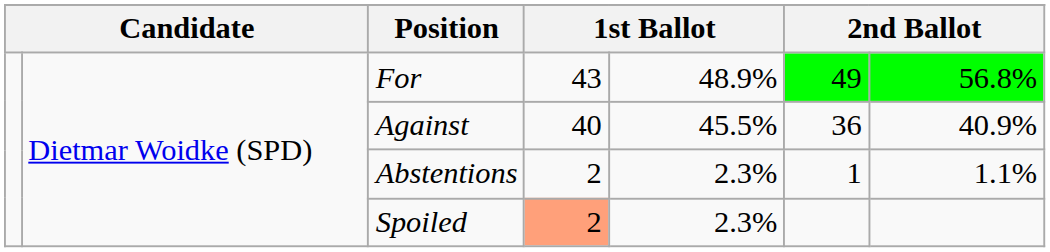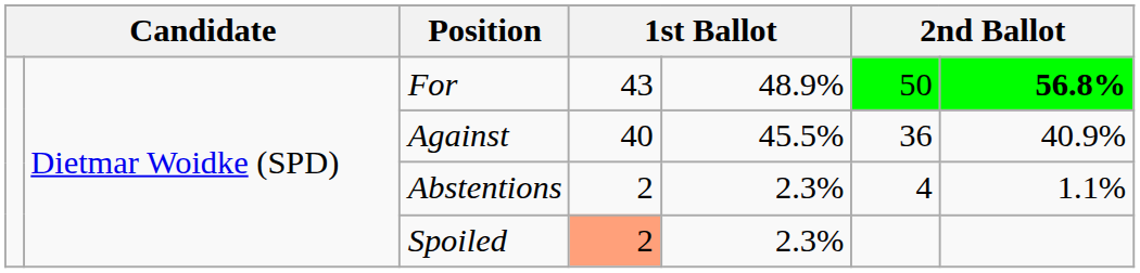For | column 6: 49 -> 50
For | column 7: normal -> bold
Abstentions | column 6: 1 -> 4
